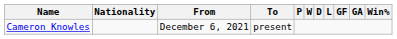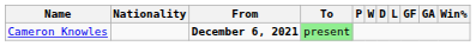Cameron Knowles | From: normal -> bold
Cameron Knowles | To: no background -> lightgreen background
